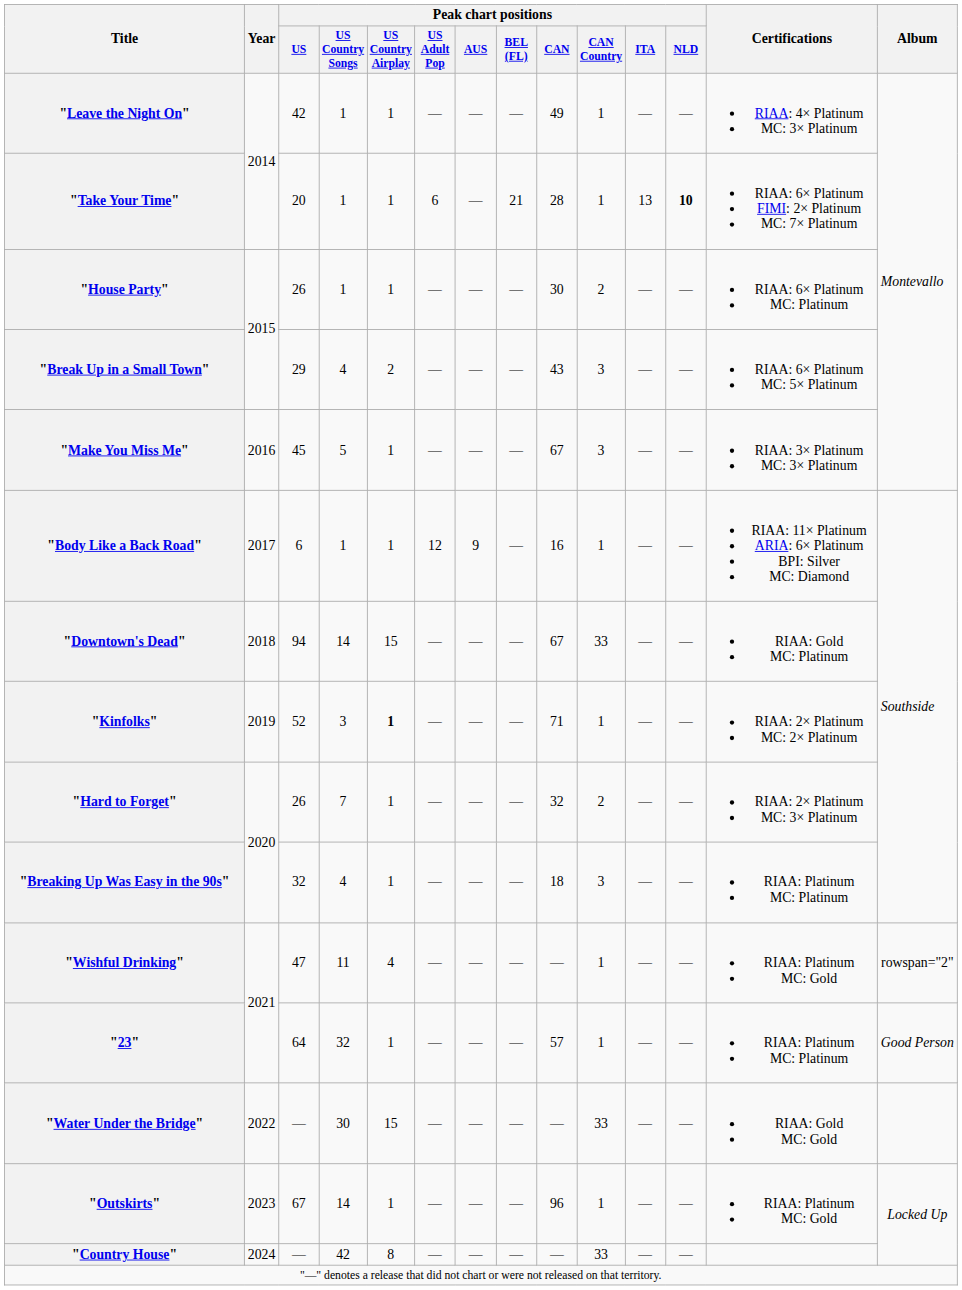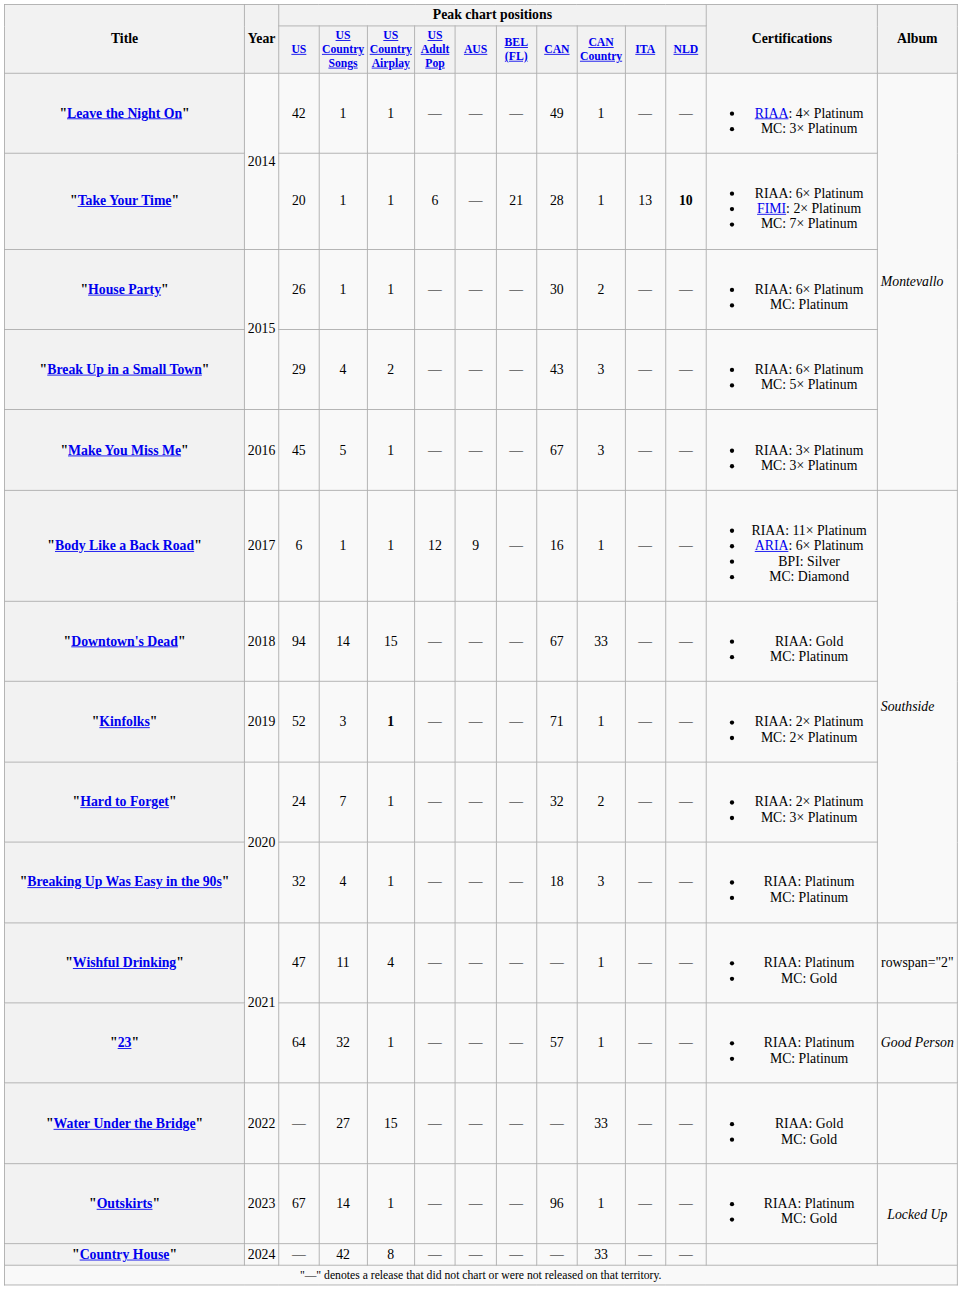"Hard to Forget" | Peak chart positions / US: 26 -> 24
"Water Under the Bridge" | Peak chart positions / US Country Songs: 30 -> 27
